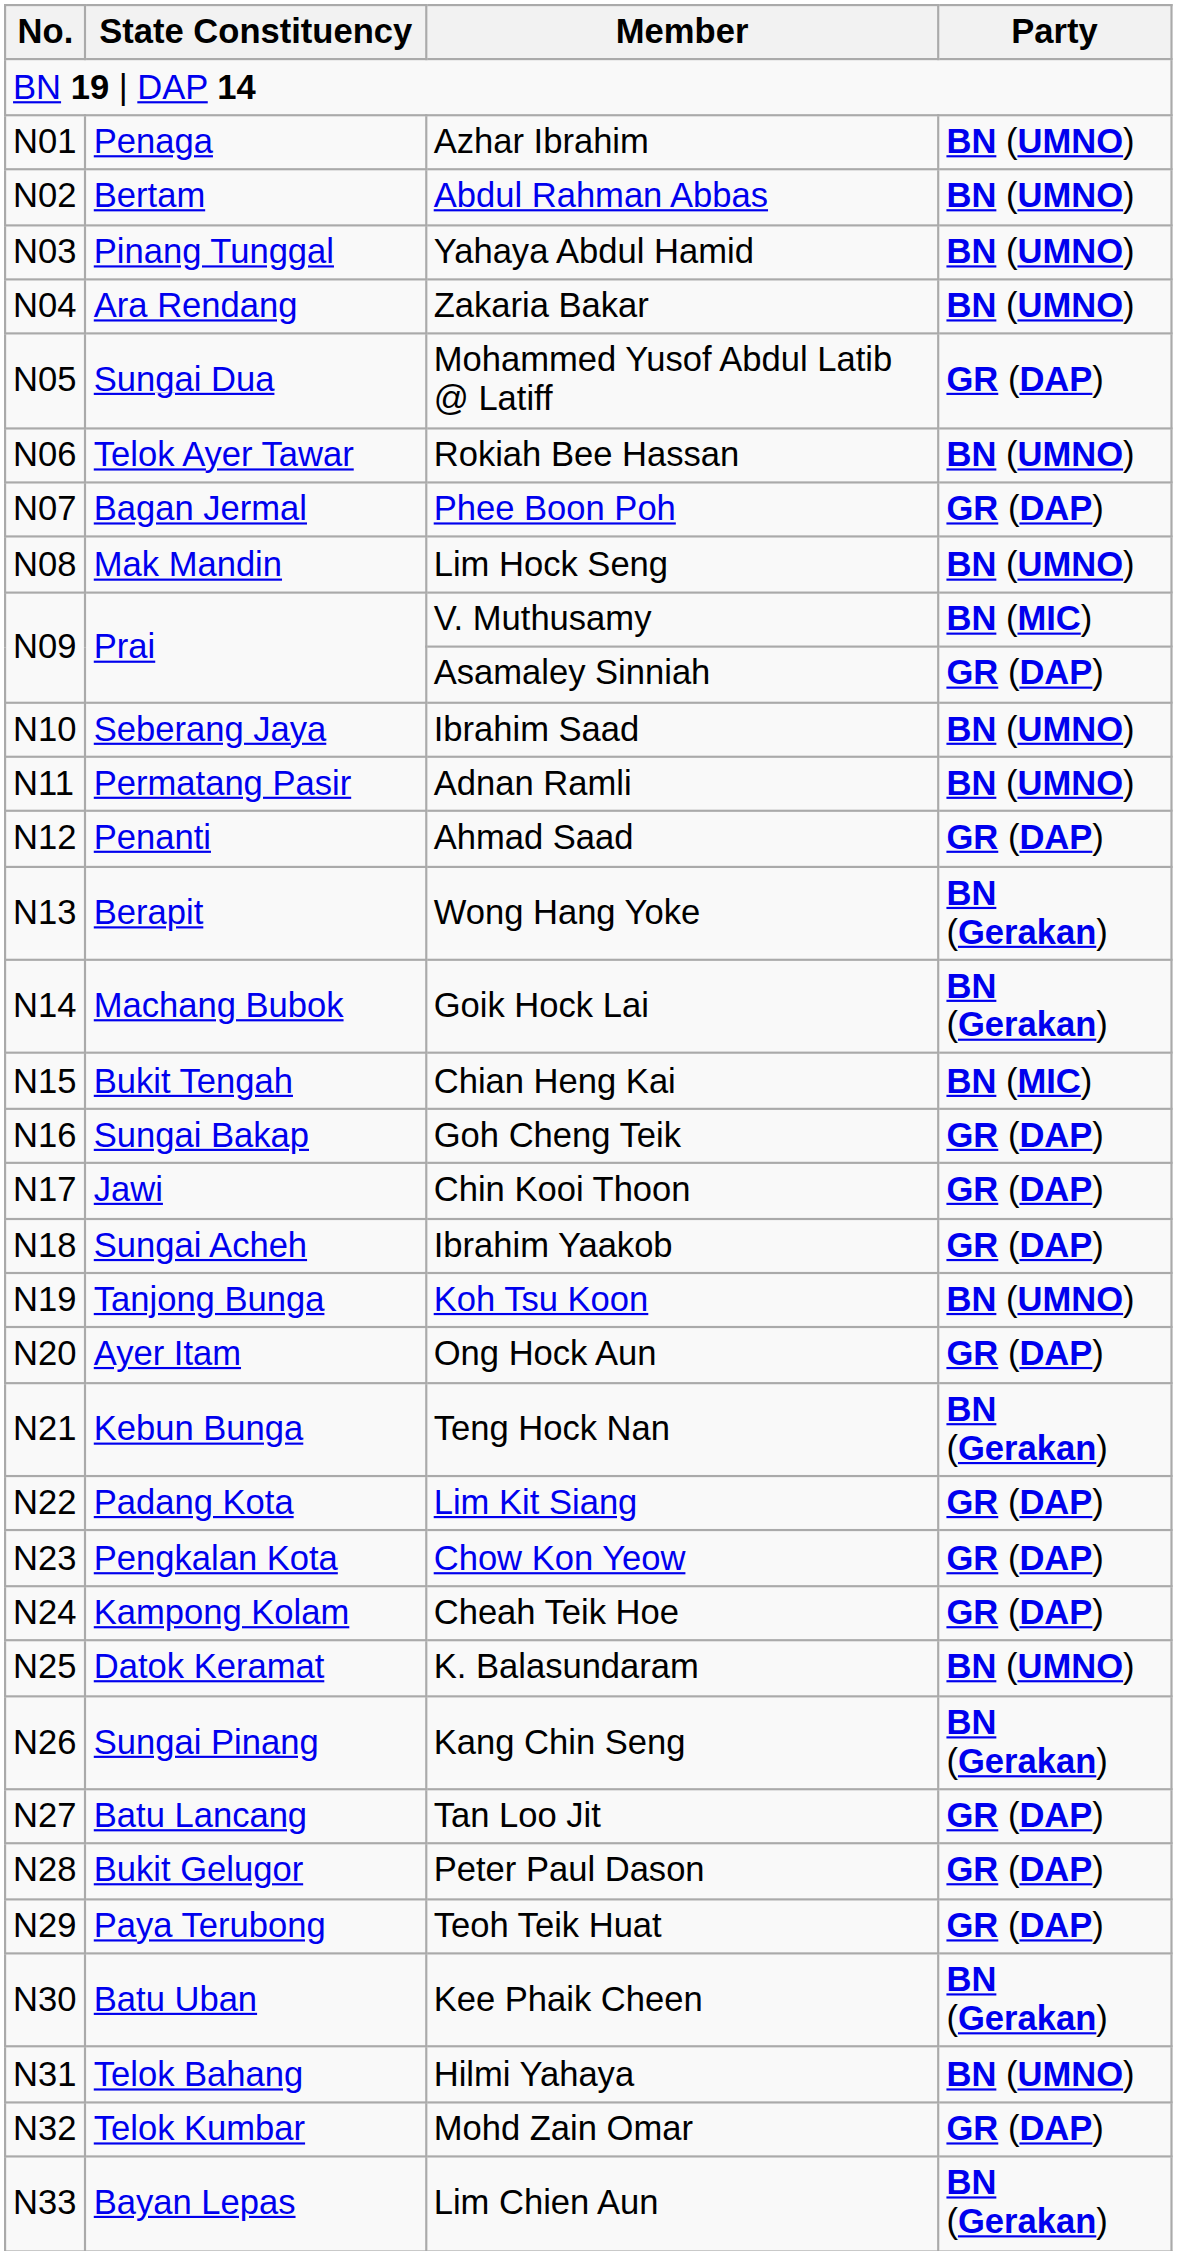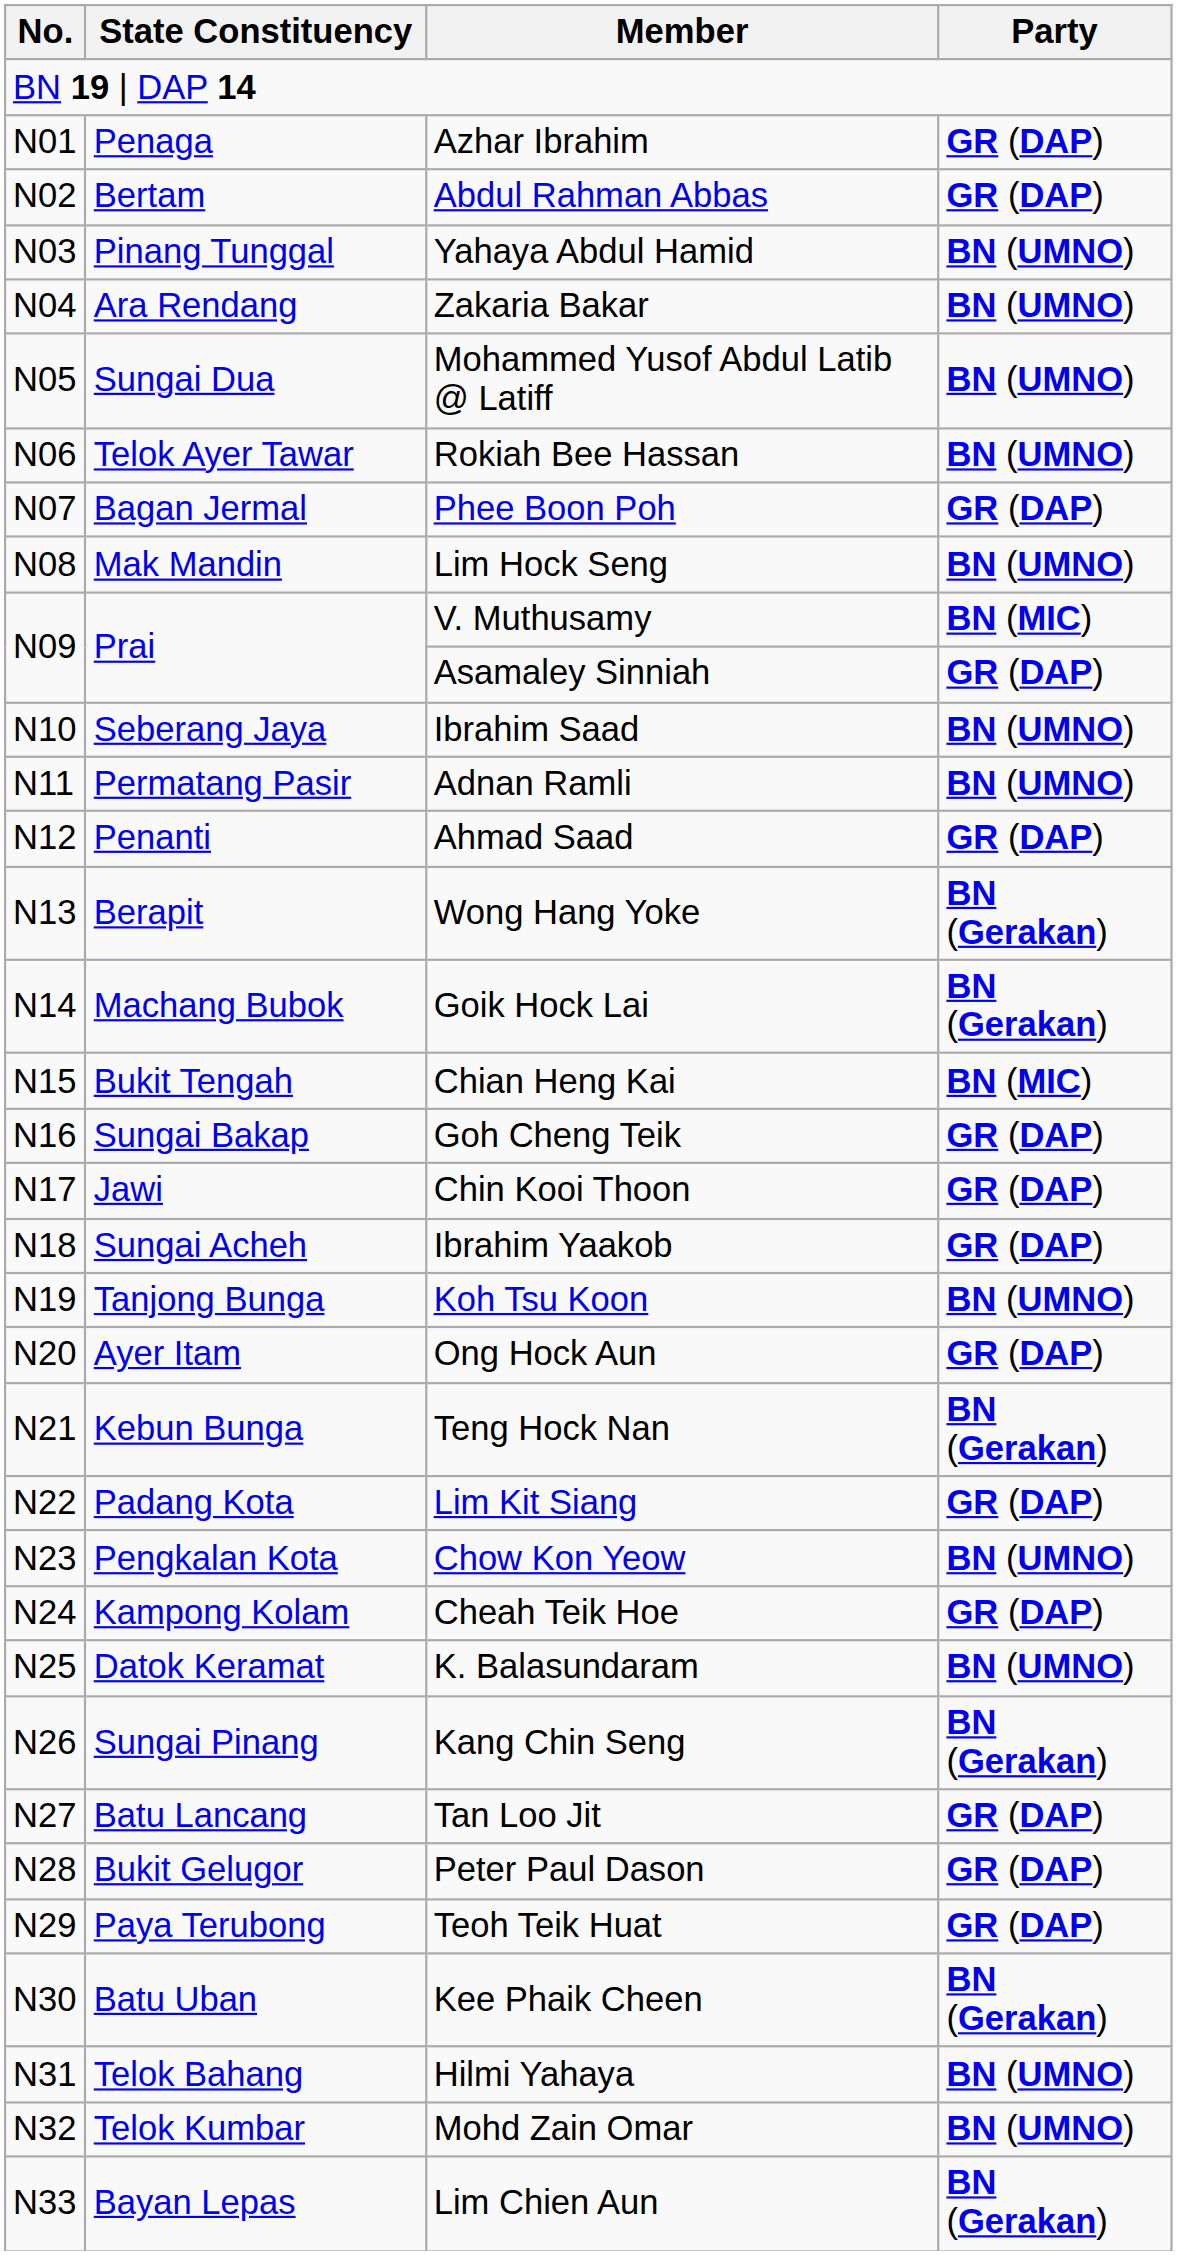Azhar Ibrahim | Party: BN (UMNO) -> GR (DAP)
Abdul Rahman Abbas | Party: BN (UMNO) -> GR (DAP)
Mohammed Yusof Abdul Latib @ Latiff | Party: GR (DAP) -> BN (UMNO)
Chow Kon Yeow | Party: GR (DAP) -> BN (UMNO)
Mohd Zain Omar | Party: GR (DAP) -> BN (UMNO)
